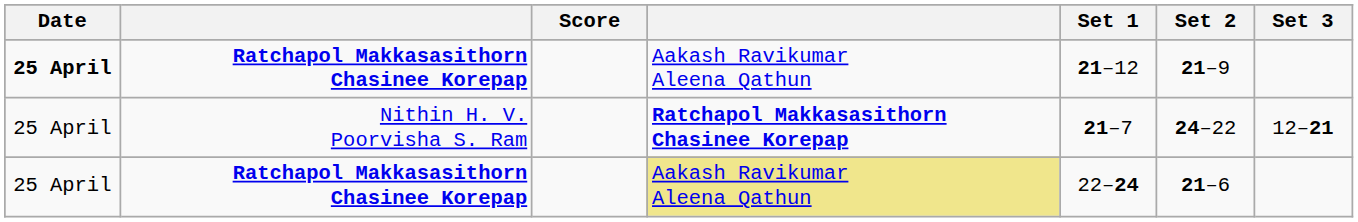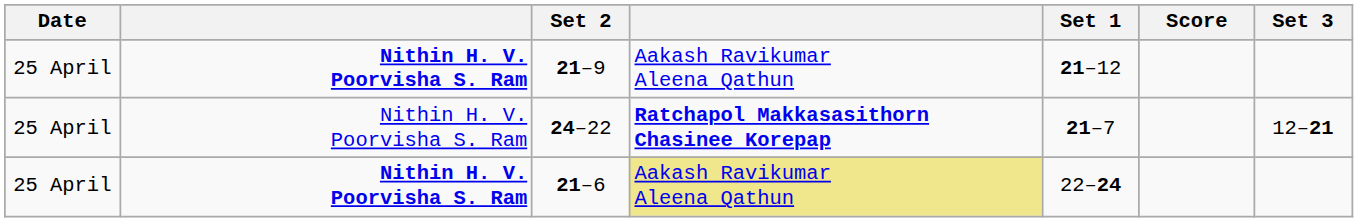columns swapped: Score <-> Set 2
row 2 | Date: bold -> normal
row 2 | column 2: Ratchapol Makkasasithorn Chasinee Korepap -> Nithin H. V. Poorvisha S. Ram
row 4 | column 2: Ratchapol Makkasasithorn Chasinee Korepap -> Nithin H. V. Poorvisha S. Ram
